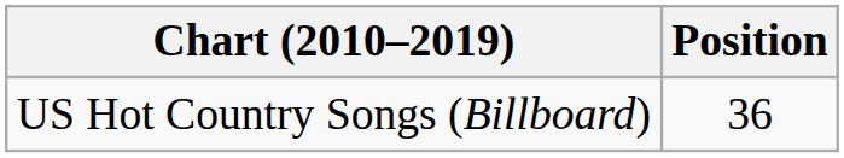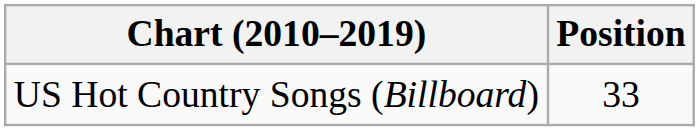US Hot Country Songs (Billboard) | Position: 36 -> 33
